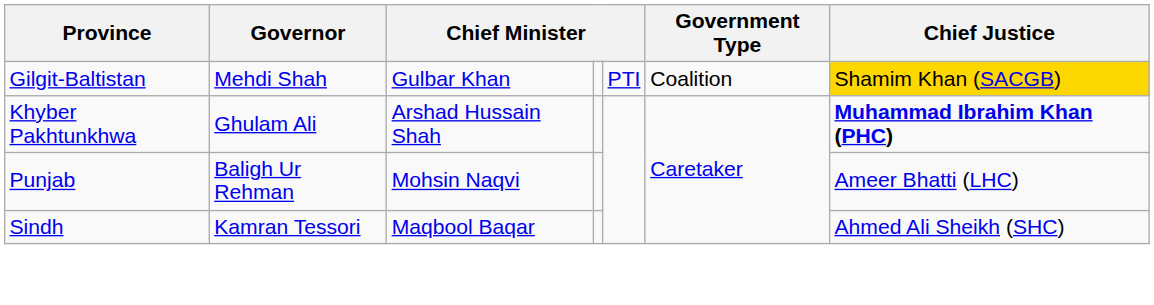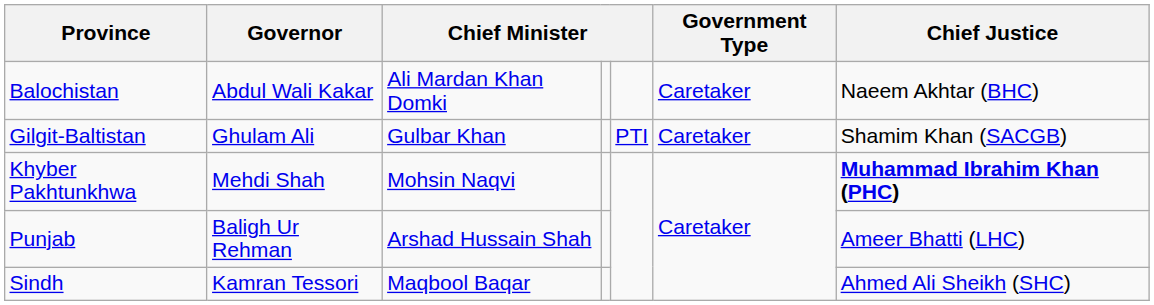+ row: Balochistan | Abdul Wali Kakar | Ali Mardan Khan Domki | Caretaker | Naeem Akhtar (BHC)
Gilgit-Baltistan | Governor: Mehdi Shah -> Ghulam Ali
Gilgit-Baltistan | Government Type: Coalition -> Caretaker
Gilgit-Baltistan | Chief Justice: gold background -> no background
Khyber Pakhtunkhwa | Governor: Ghulam Ali -> Mehdi Shah
Khyber Pakhtunkhwa | column 3: Arshad Hussain Shah -> Mohsin Naqvi
Punjab | column 3: Mohsin Naqvi -> Arshad Hussain Shah
